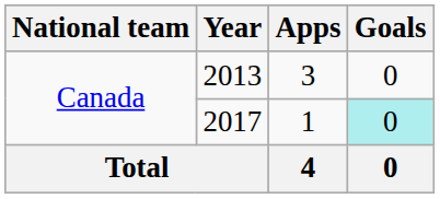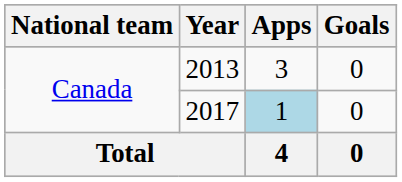2017 | Apps: no background -> lightblue background
2017 | Goals: paleturquoise background -> no background
